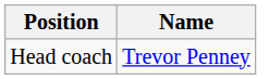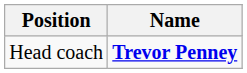Head coach | Name: normal -> bold
